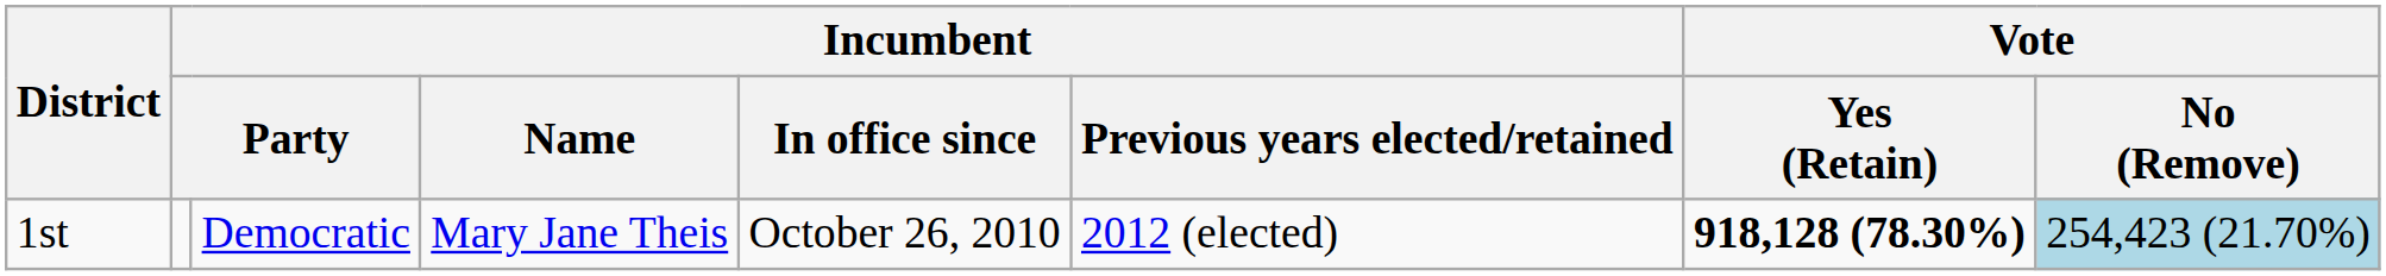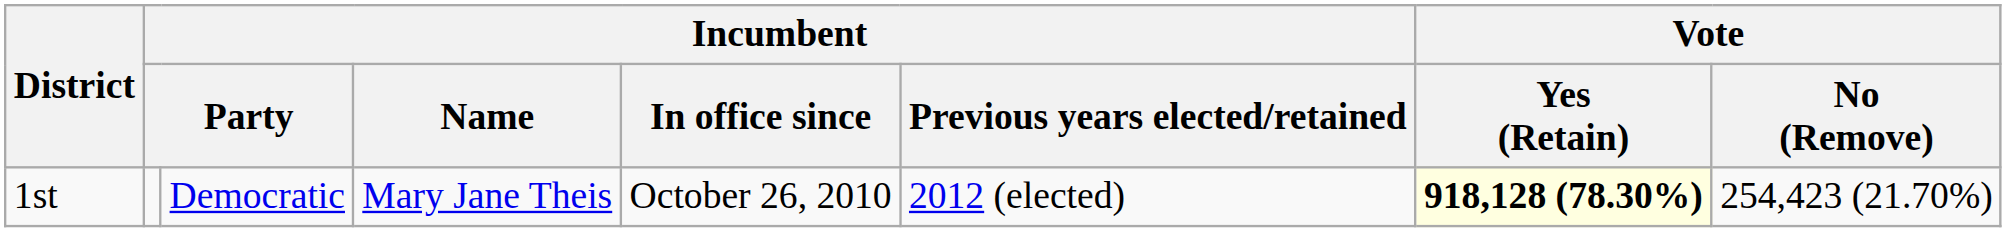1st | Vote / Yes (Retain): no background -> lightyellow background
1st | Vote / No (Remove): lightblue background -> no background
